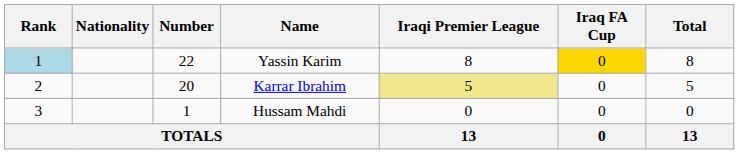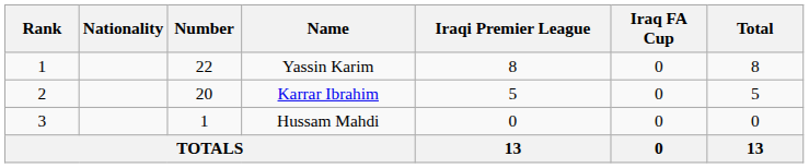Yassin Karim | Rank: lightblue background -> no background
Yassin Karim | Iraq FA Cup: gold background -> no background
Karrar Ibrahim | Iraqi Premier League: khaki background -> no background
